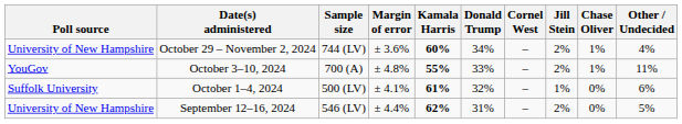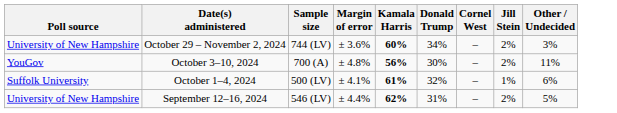- column: Chase Oliver | 1% | 1% | 0% | 0%
October 29 – November 2, 2024 | Other / Undecided: 4% -> 3%
October 3–10, 2024 | Kamala Harris: 55% -> 56%
October 3–10, 2024 | Donald Trump: 33% -> 30%
